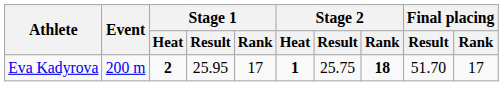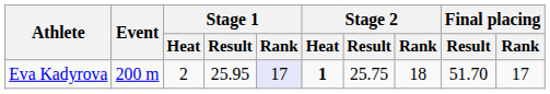Eva Kadyrova | Stage 1 / Heat: bold -> normal
Eva Kadyrova | Stage 1 / Rank: no background -> lavender background
Eva Kadyrova | Stage 2 / Rank: bold -> normal
